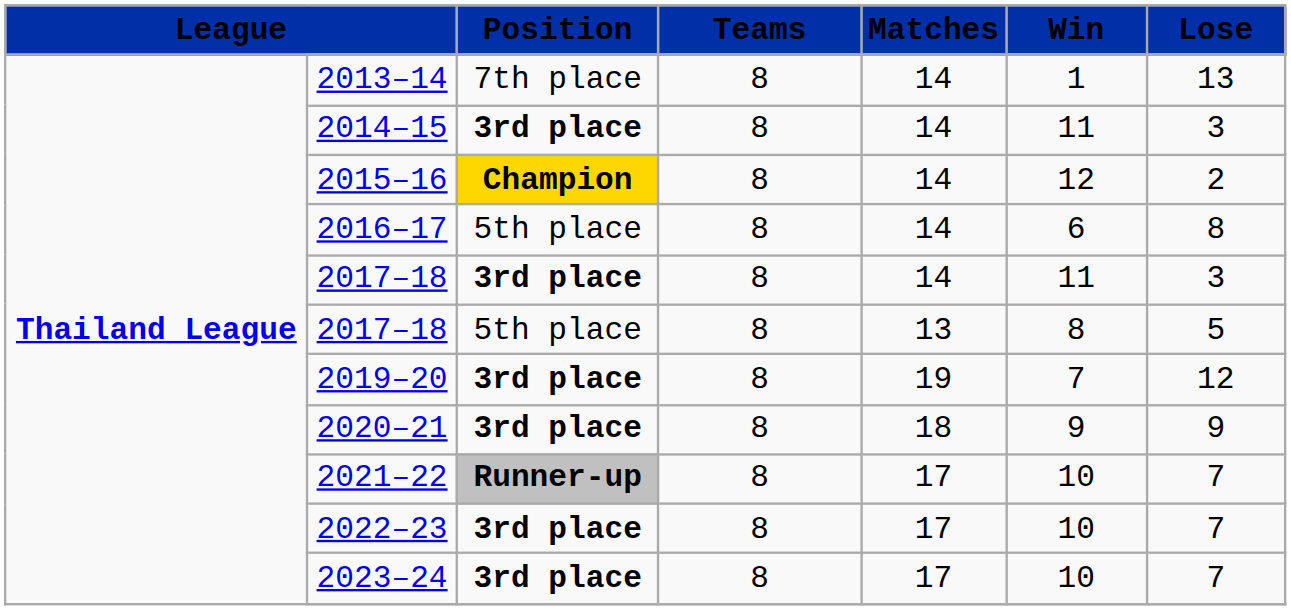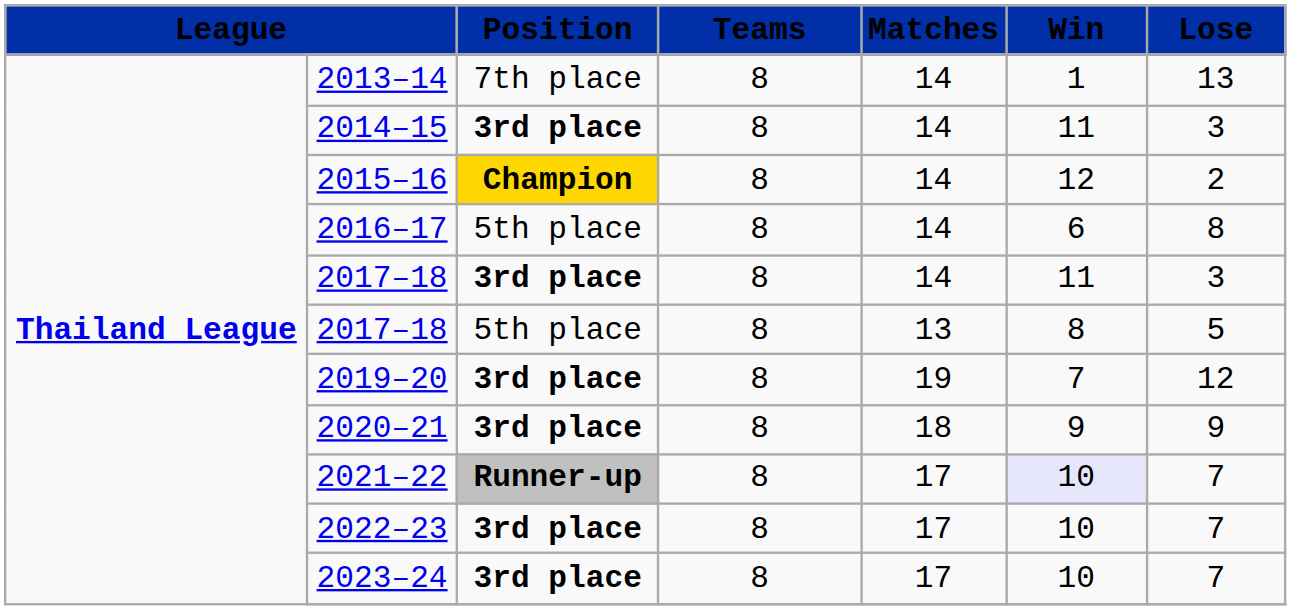2021–22 | column 6: no background -> lavender background
